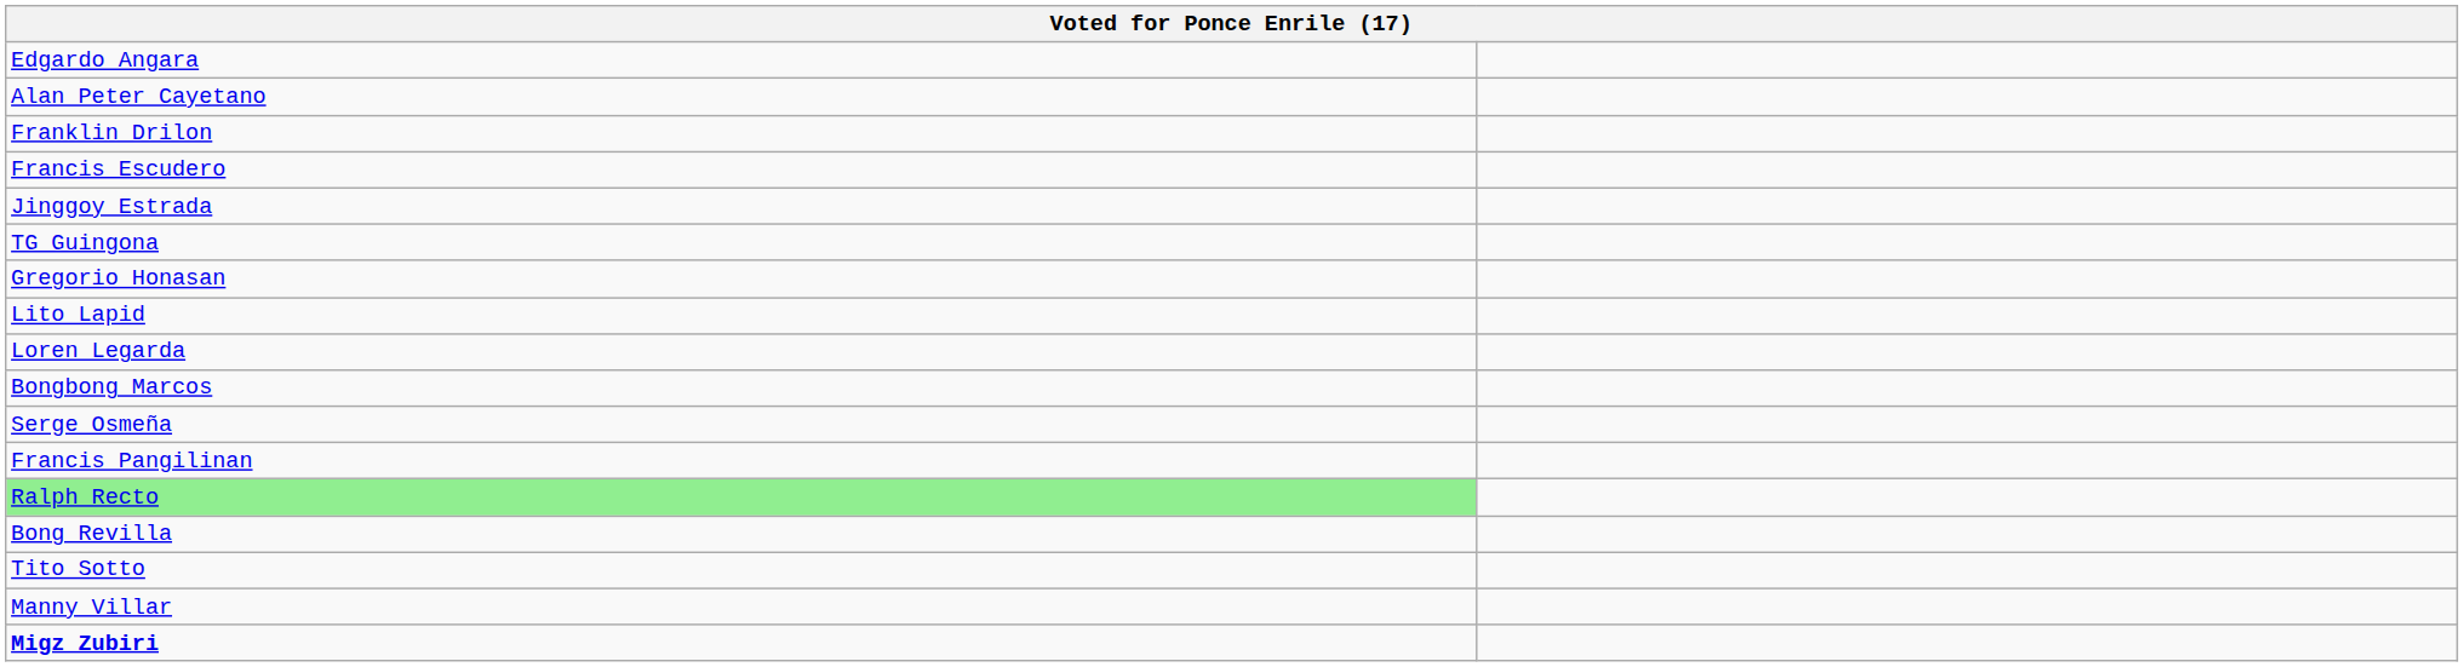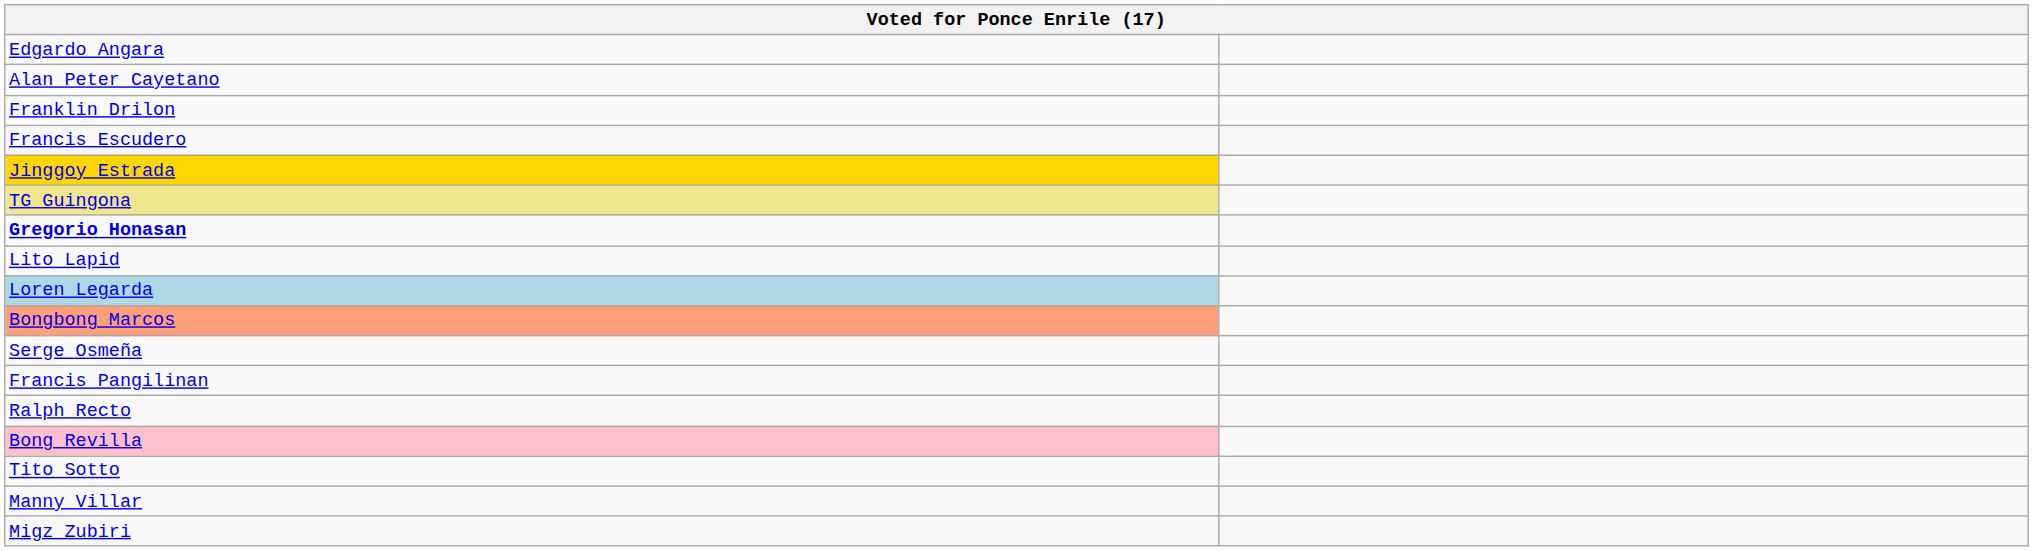Jinggoy Estrada | column 1: no background -> gold background
TG Guingona | column 1: no background -> khaki background
Gregorio Honasan | column 1: normal -> bold
Loren Legarda | column 1: no background -> lightblue background
Bongbong Marcos | column 1: no background -> lightsalmon background
Ralph Recto | column 1: lightgreen background -> no background
Bong Revilla | column 1: no background -> pink background
Migz Zubiri | column 1: bold -> normal
